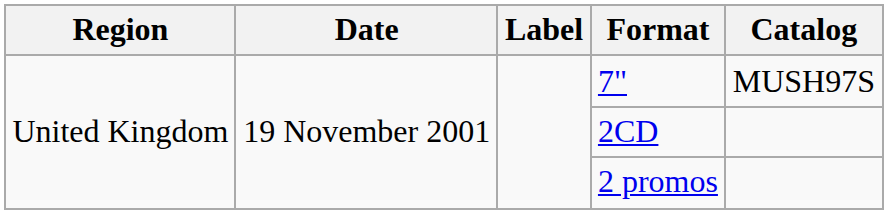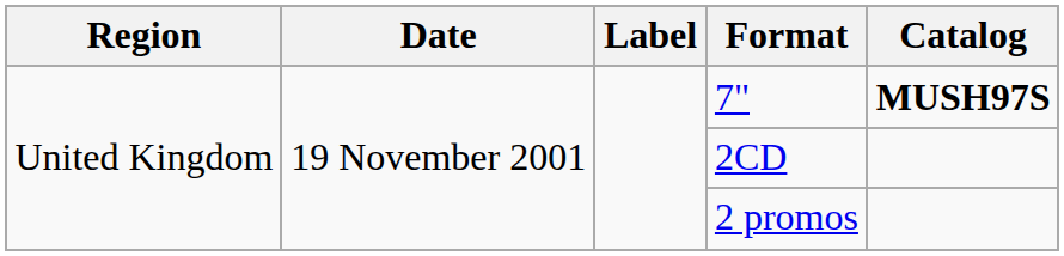7" | Catalog: normal -> bold
